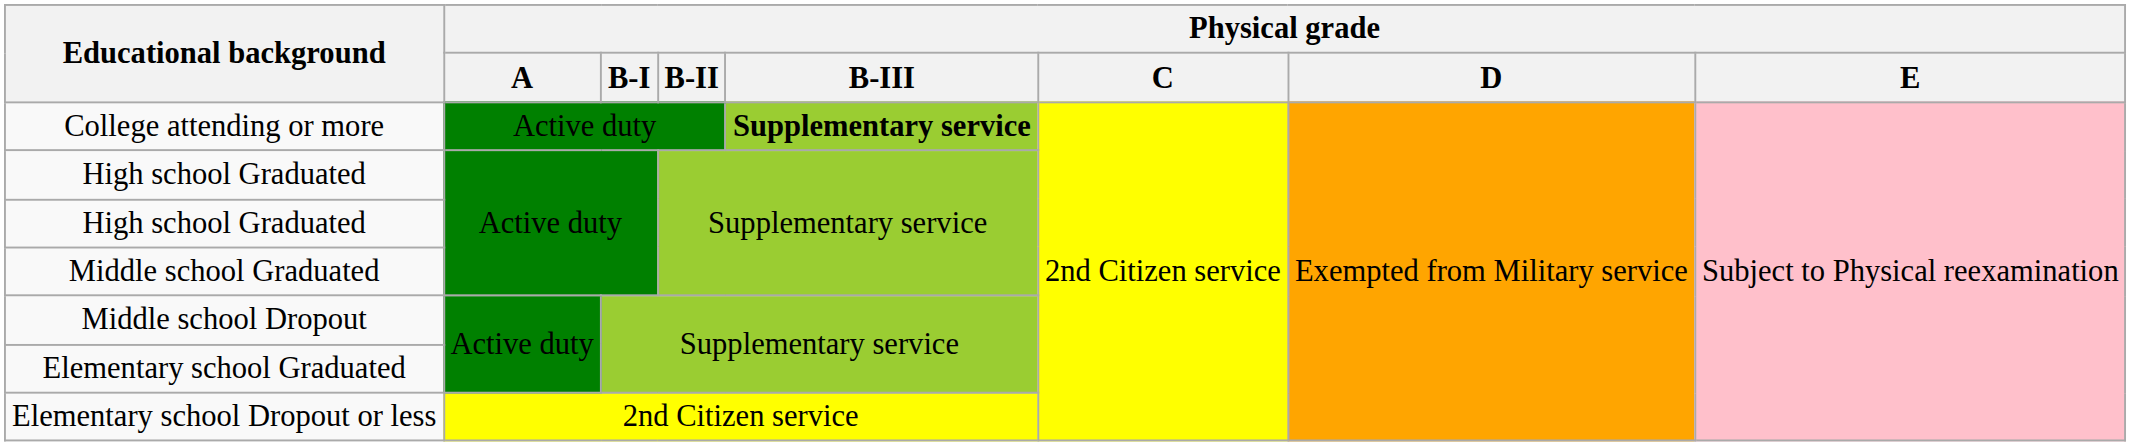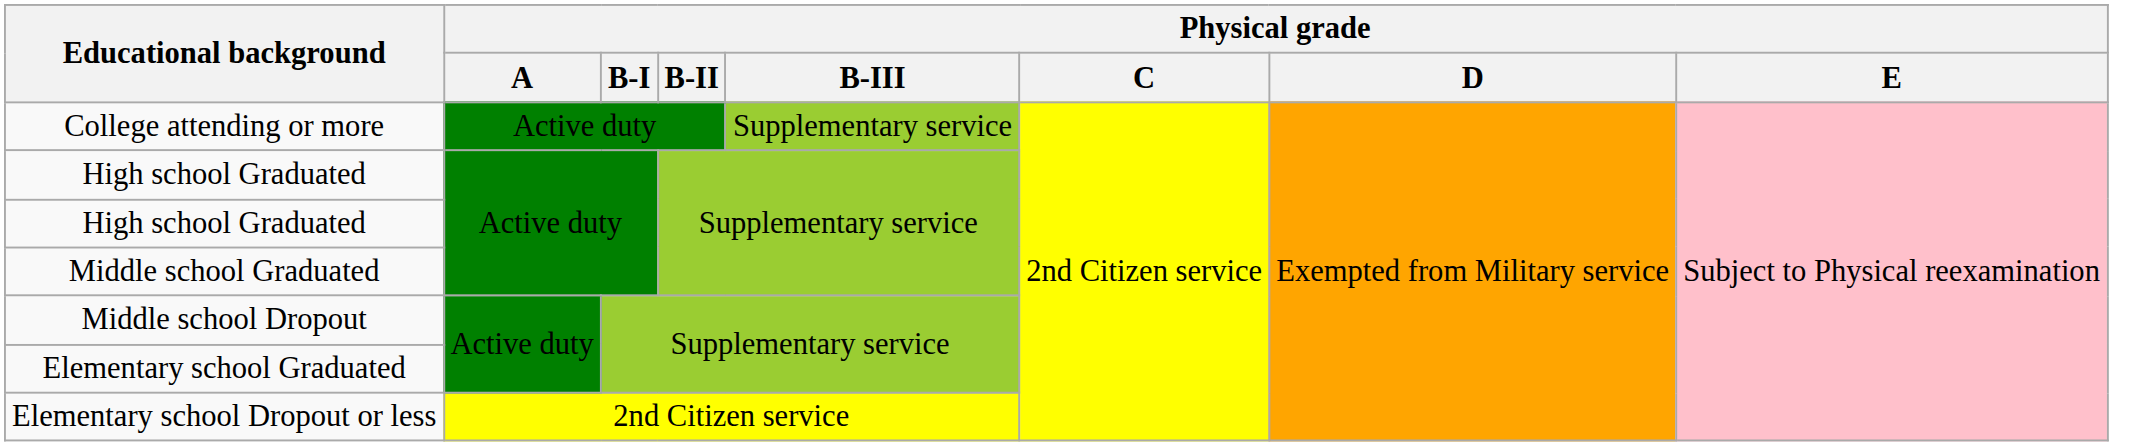College attending or more | Physical grade / B-III: bold -> normal
